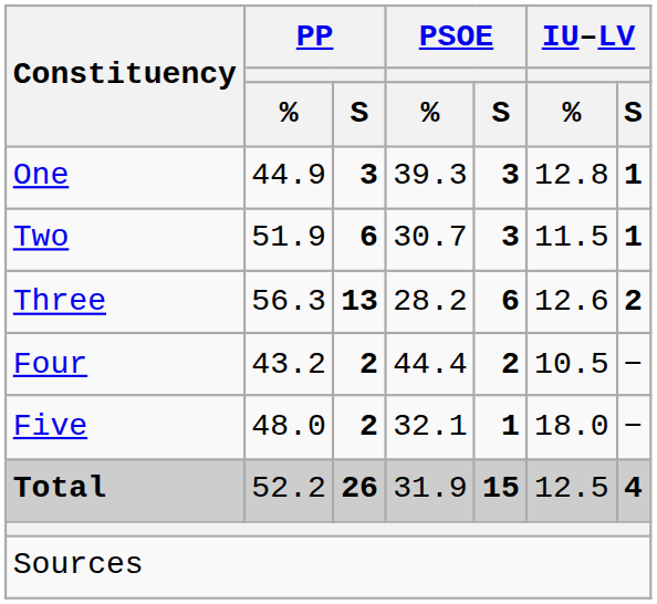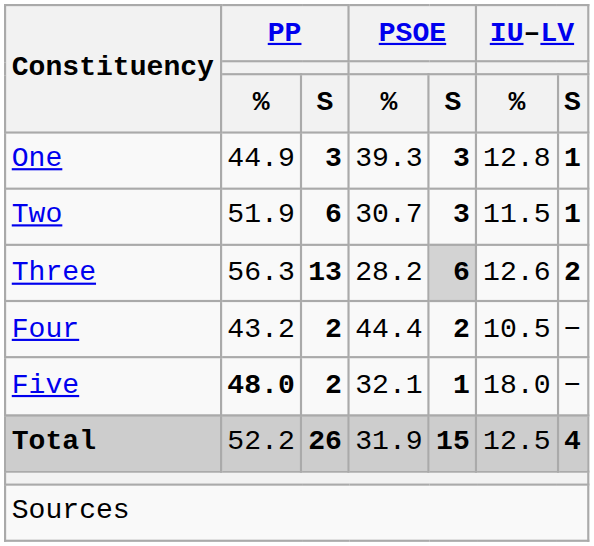Three | PSOE / S: no background -> lightgrey background
Five | PP / %: normal -> bold
